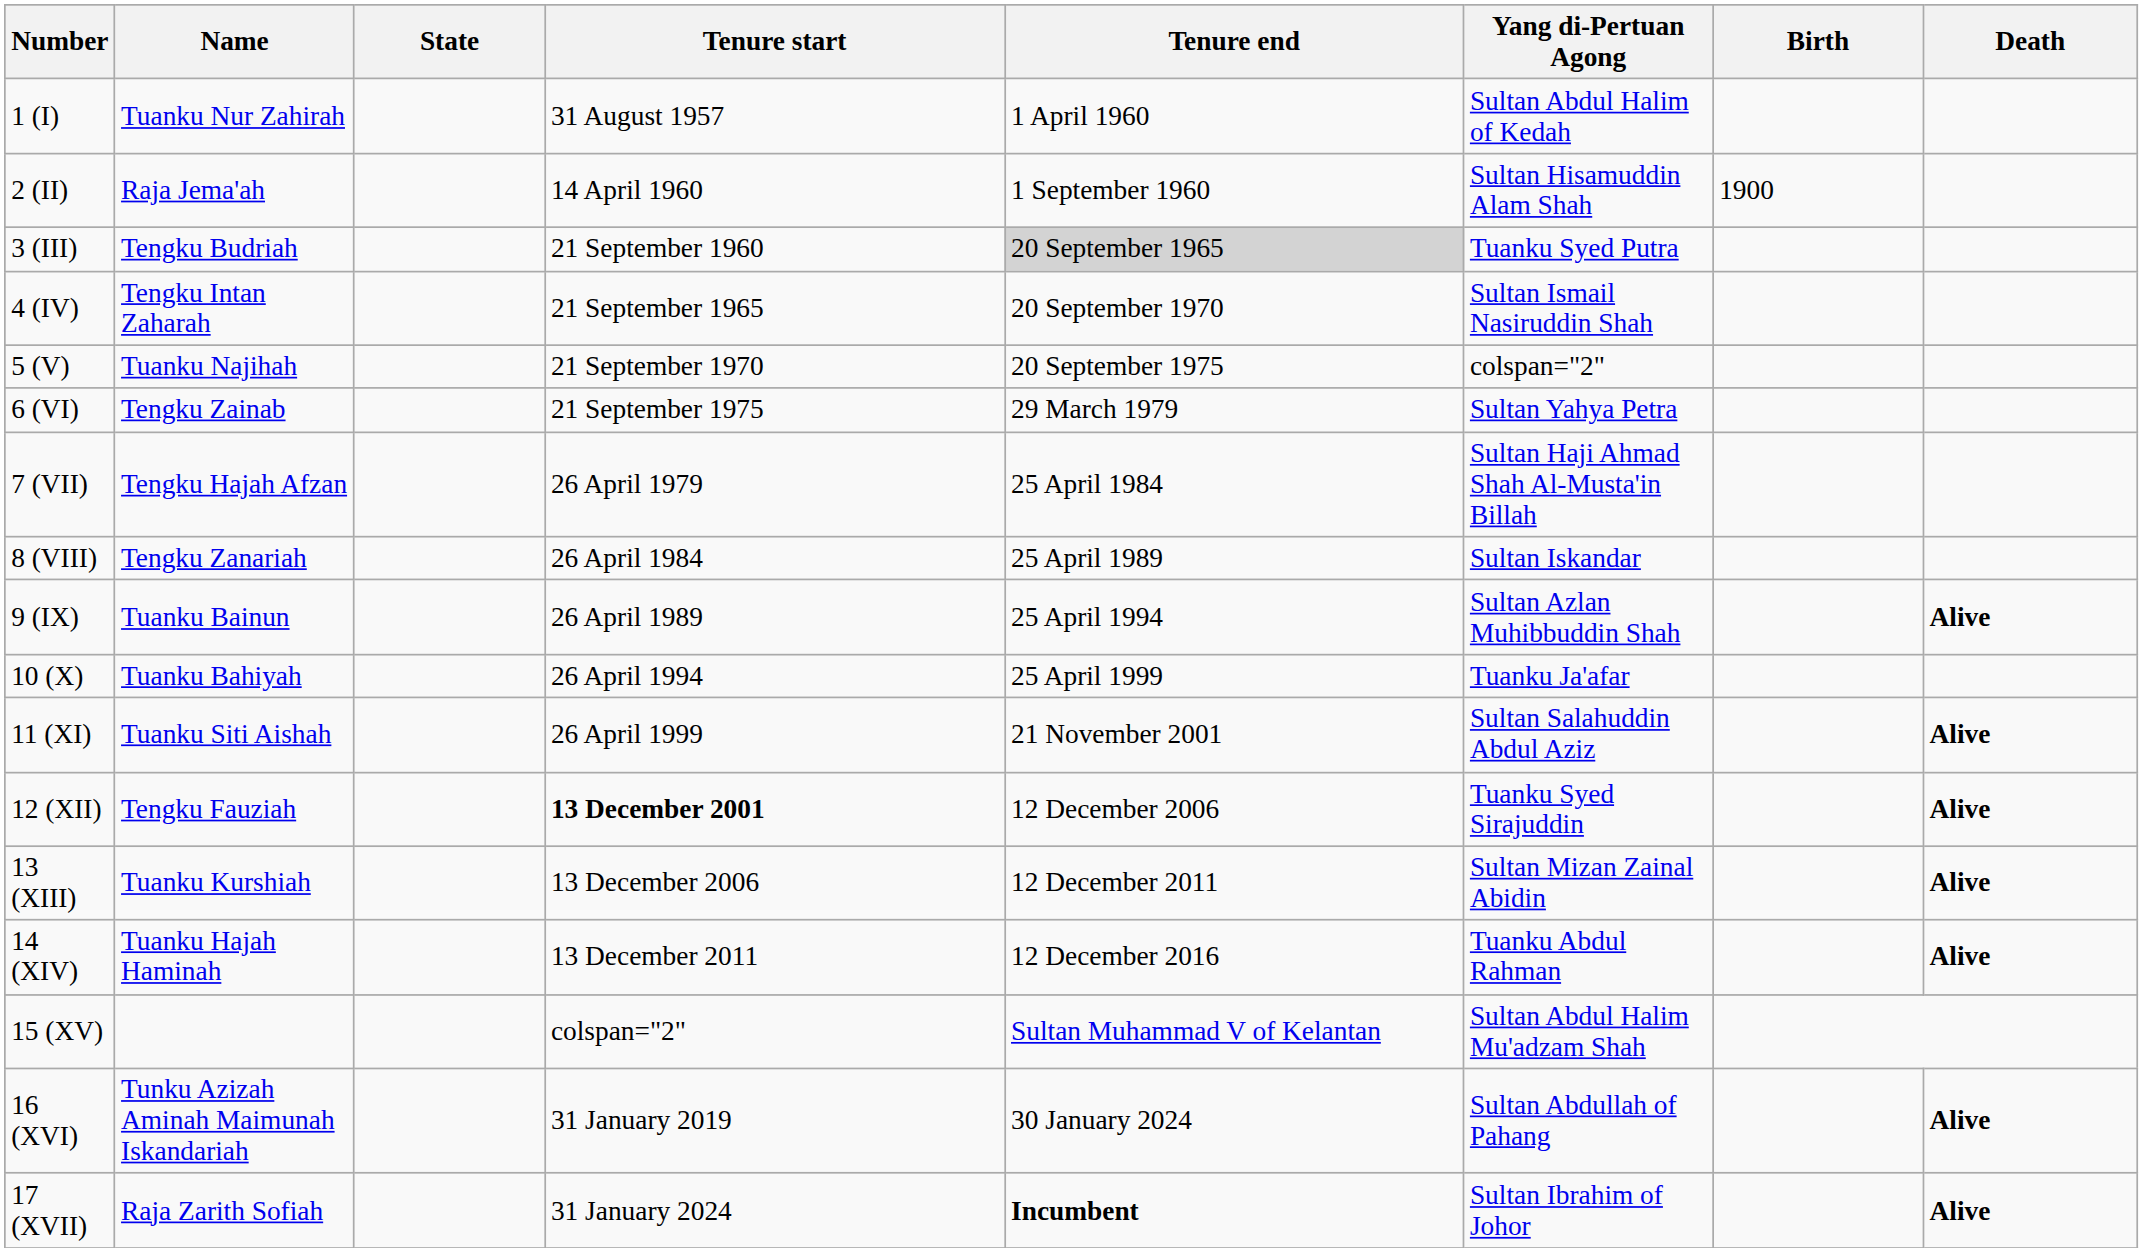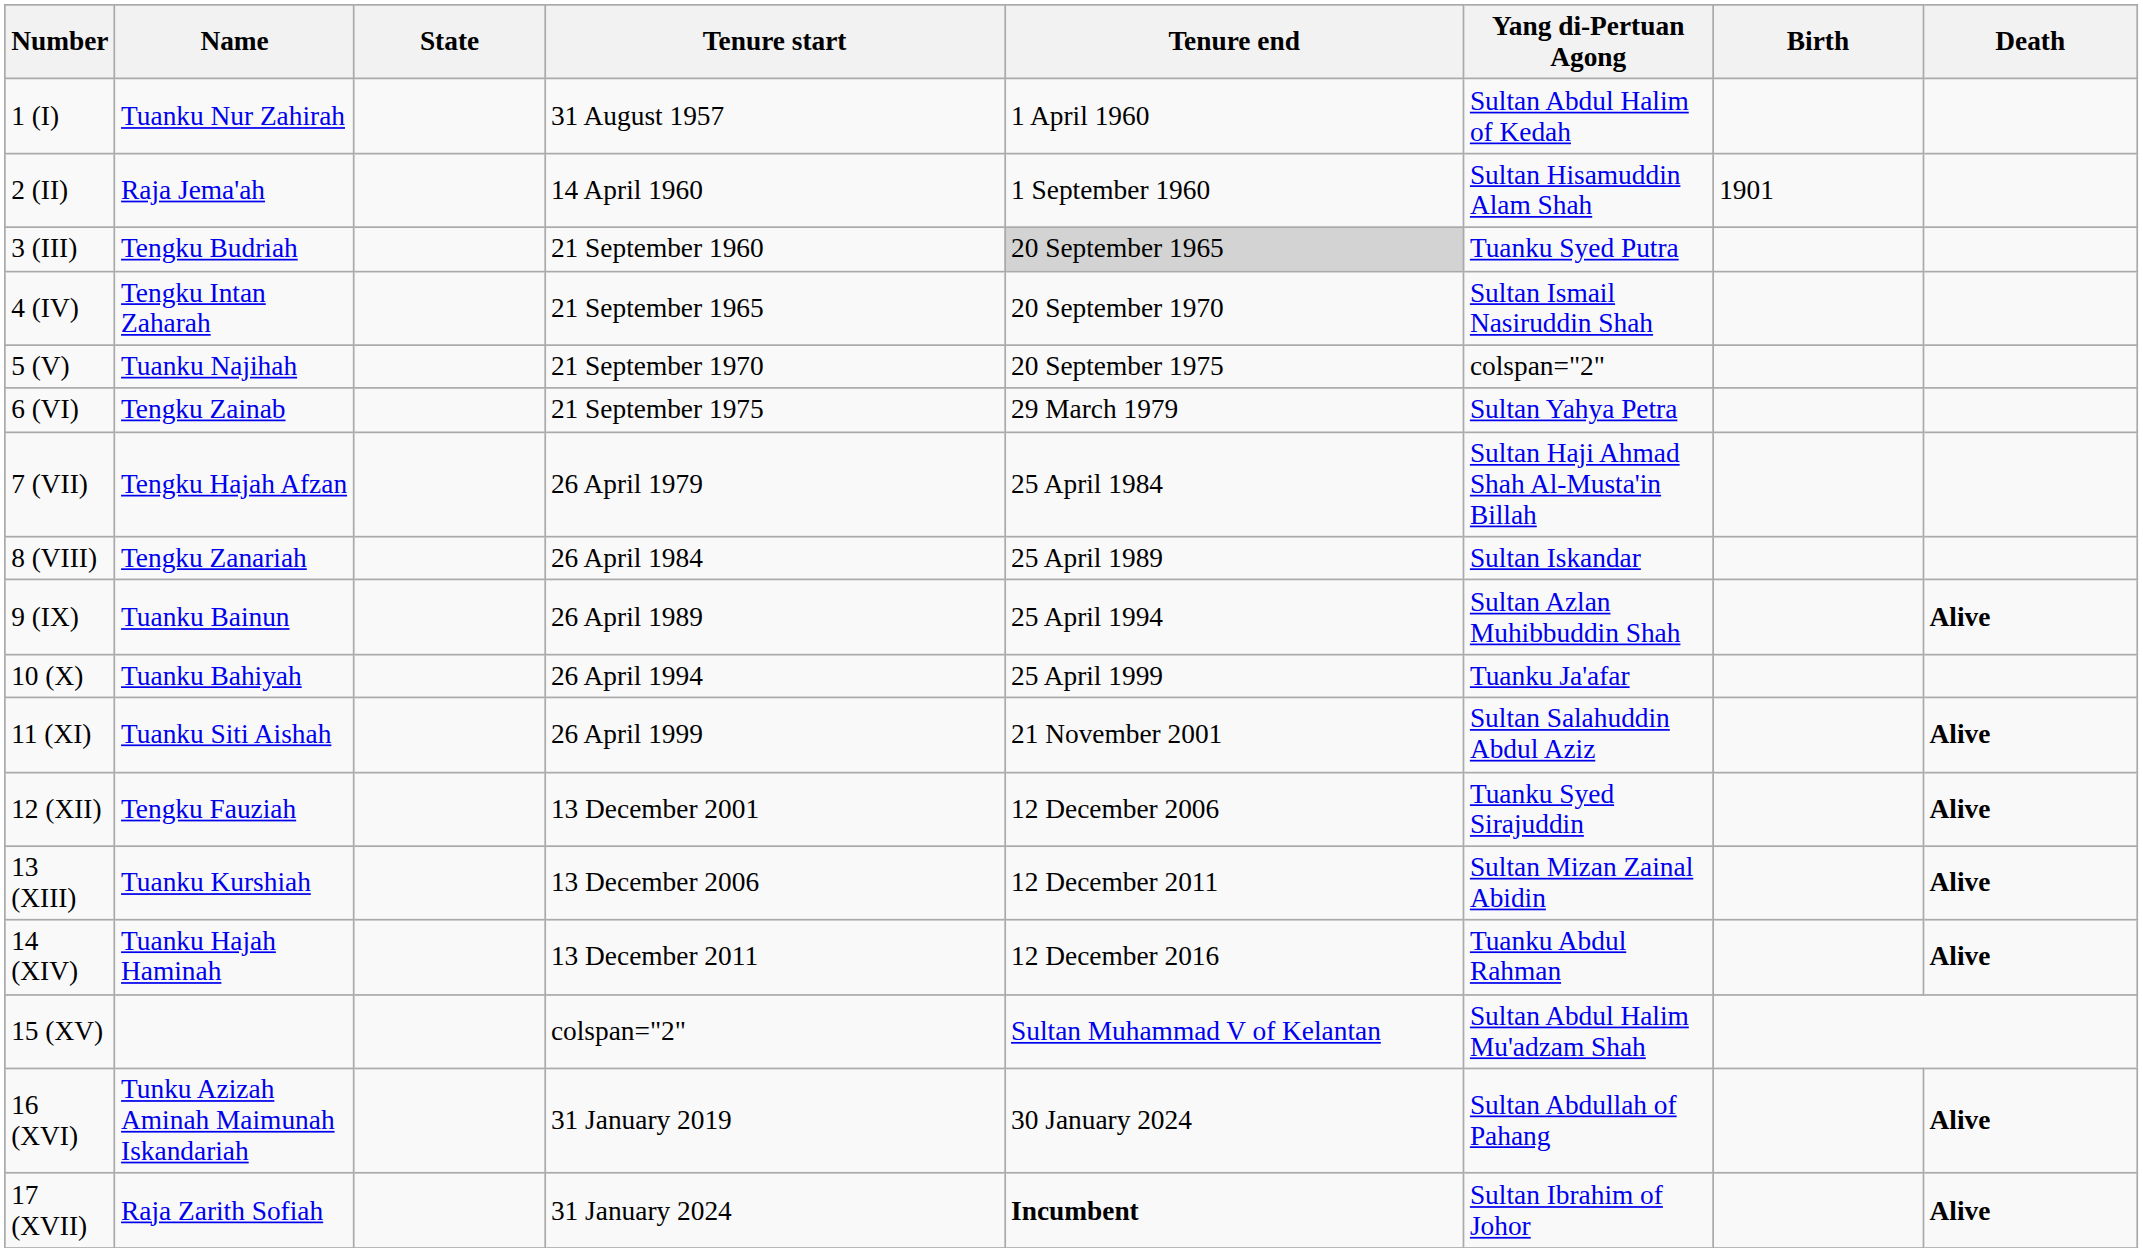2 (II) | Birth: 1900 -> 1901
12 (XII) | Tenure start: bold -> normal
